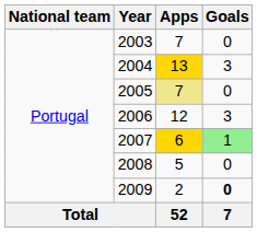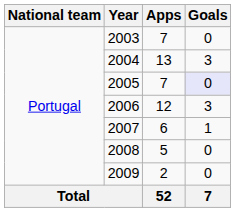2004 | Apps: gold background -> no background
2005 | Apps: khaki background -> no background
2005 | Goals: no background -> lavender background
2007 | Apps: gold background -> no background
2007 | Goals: lightgreen background -> no background
2009 | Goals: bold -> normal
